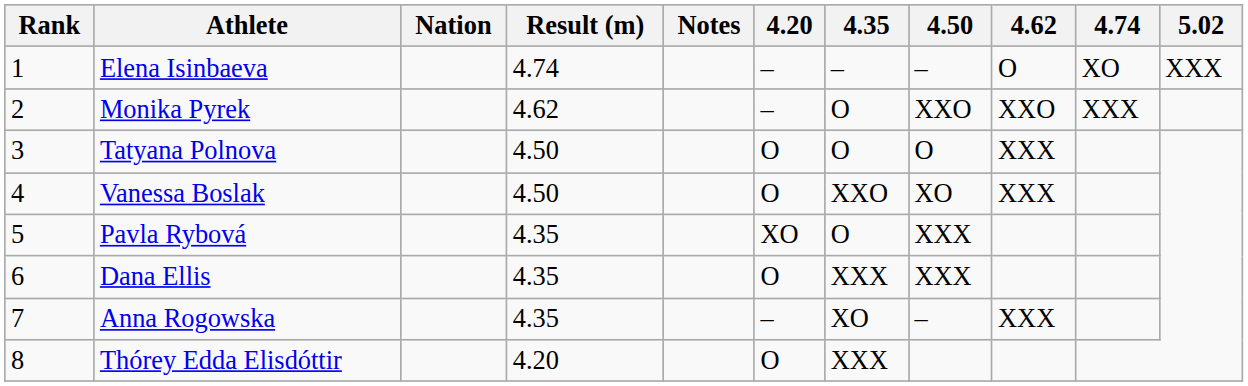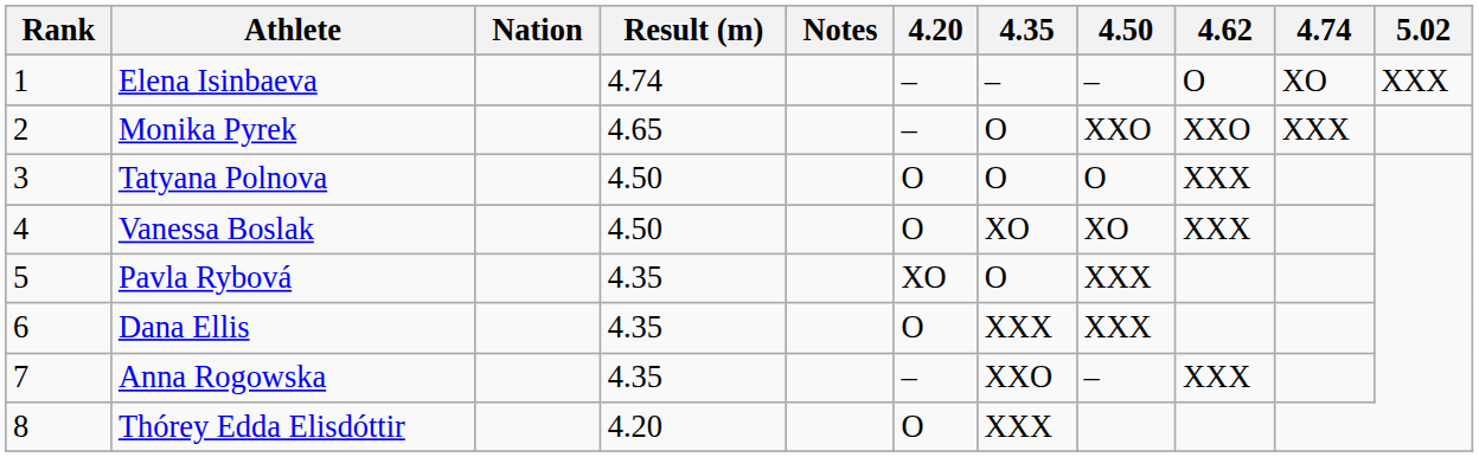Monika Pyrek | Result (m): 4.62 -> 4.65
Vanessa Boslak | 4.35: XXO -> XO
Anna Rogowska | 4.35: XO -> XXO
